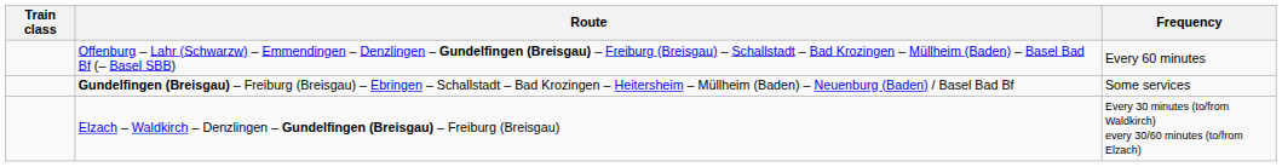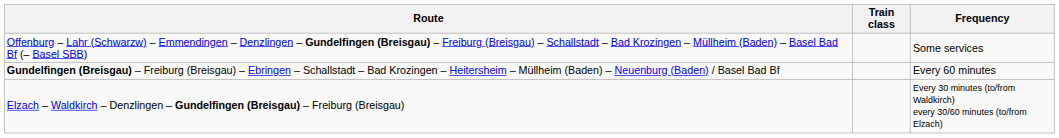columns swapped: Train class <-> Route
row 2 | Frequency: Every 60 minutes -> Some services
row 3 | Frequency: Some services -> Every 60 minutes
